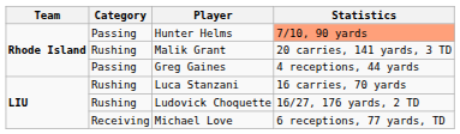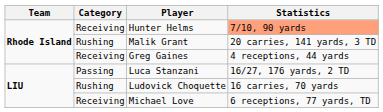Hunter Helms | Category: Passing -> Receiving
Greg Gaines | Category: Passing -> Receiving
Luca Stanzani | Category: Rushing -> Passing
Luca Stanzani | Statistics: 16 carries, 70 yards -> 16/27, 176 yards, 2 TD
Ludovick Choquette | Statistics: 16/27, 176 yards, 2 TD -> 16 carries, 70 yards
